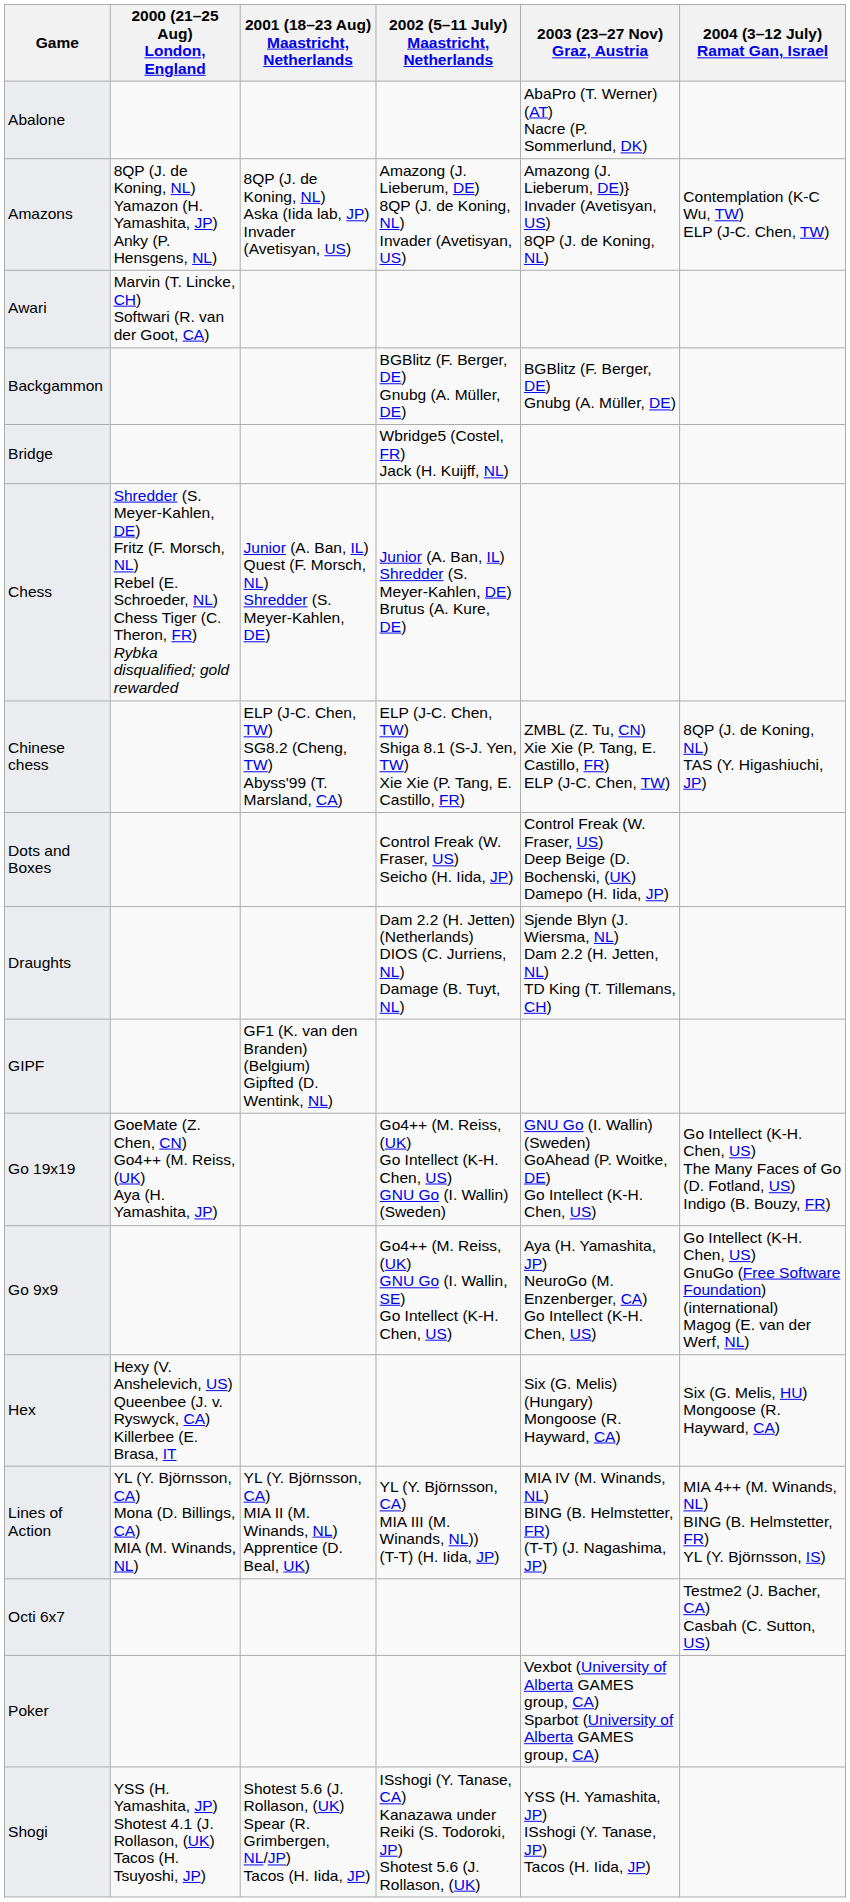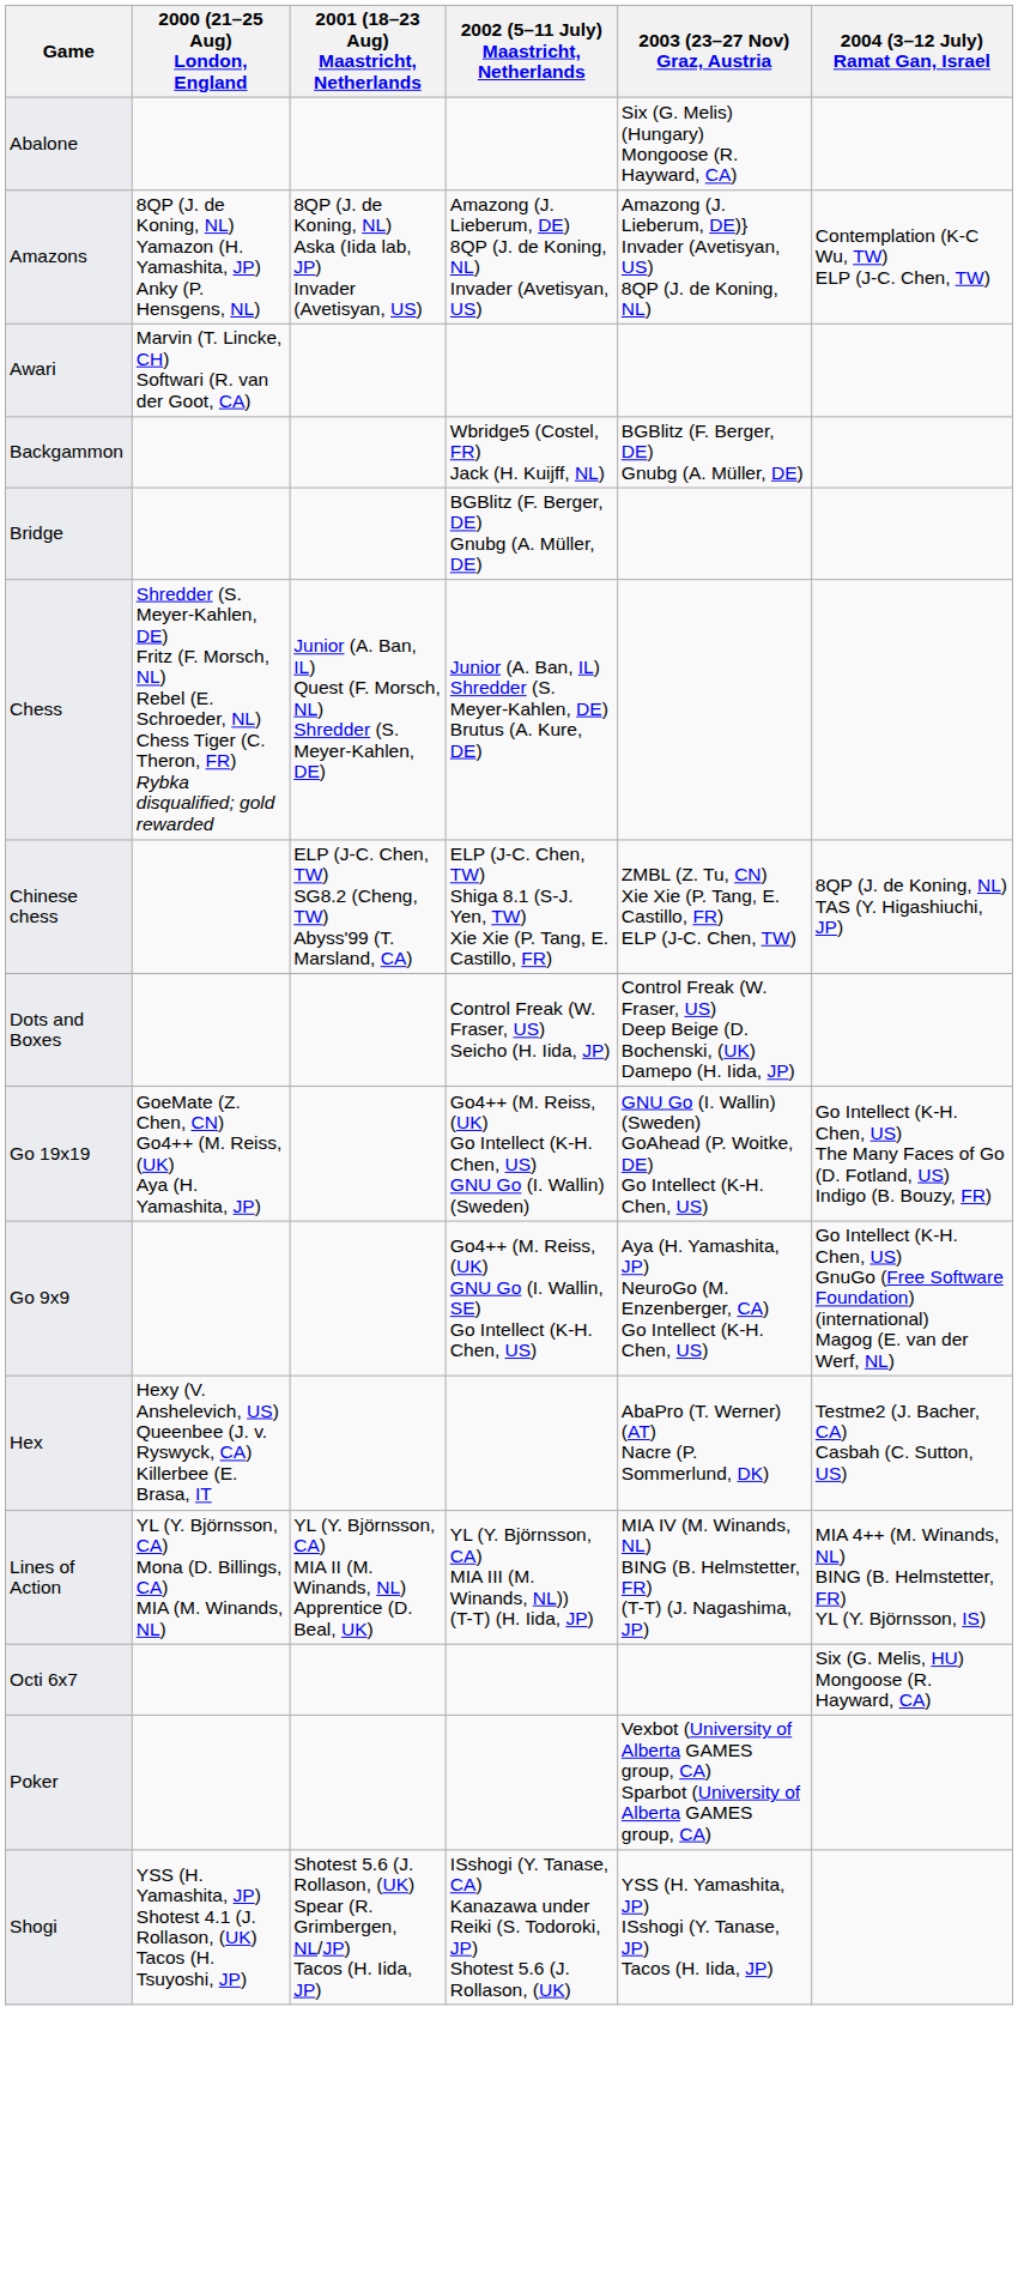Abalone | 2003 (23–27 Nov) Graz, Austria: AbaPro (T. Werner) (AT) Nacre (P. Sommerlund, DK) -> Six (G. Melis) (Hungary) Mongoose (R. Hayward, CA)
Backgammon | 2002 (5–11 July) Maastricht, Netherlands: BGBlitz (F. Berger, DE) Gnubg (A. Müller, DE) -> Wbridge5 (Costel, FR) Jack (H. Kuijff, NL)
Bridge | 2002 (5–11 July) Maastricht, Netherlands: Wbridge5 (Costel, FR) Jack (H. Kuijff, NL) -> BGBlitz (F. Berger, DE) Gnubg (A. Müller, DE)
- row: Draughts | Dam 2.2 (H. Jetten) (Netherlands) DIOS (C. Jurriens, NL) Damage (B. Tuyt, NL) | Sjende Blyn (J. Wiersma, NL) Dam 2.2 (H. Jetten, NL) TD King (T. Tillemans, CH)
- row: GIPF | GF1 (K. van den Branden) (Belgium) Gipfted (D. Wentink, NL)
Hex | 2003 (23–27 Nov) Graz, Austria: Six (G. Melis) (Hungary) Mongoose (R. Hayward, CA) -> AbaPro (T. Werner) (AT) Nacre (P. Sommerlund, DK)
Hex | 2004 (3–12 July) Ramat Gan, Israel: Six (G. Melis, HU) Mongoose (R. Hayward, CA) -> Testme2 (J. Bacher, CA) Casbah (C. Sutton, US)
Octi 6x7 | 2004 (3–12 July) Ramat Gan, Israel: Testme2 (J. Bacher, CA) Casbah (C. Sutton, US) -> Six (G. Melis, HU) Mongoose (R. Hayward, CA)
